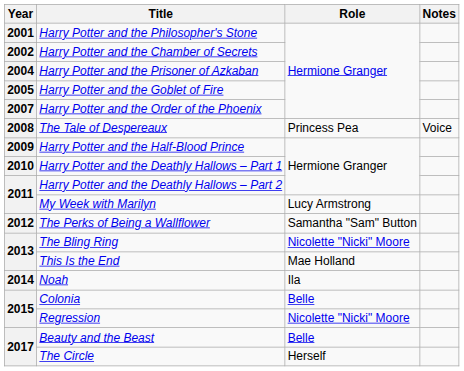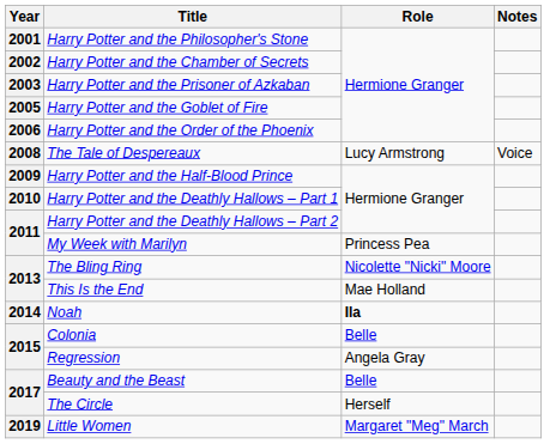Harry Potter and the Prisoner of Azkaban | Year: 2004 -> 2003
Harry Potter and the Order of the Phoenix | Year: 2007 -> 2006
The Tale of Despereaux | Role: Princess Pea -> Lucy Armstrong
My Week with Marilyn | Role: Lucy Armstrong -> Princess Pea
- row: 2012 | The Perks of Being a Wallflower | Samantha "Sam" Button
Noah | Role: normal -> bold
Regression | Role: Nicolette "Nicki" Moore -> Angela Gray
+ row: 2019 | Little Women | Margaret "Meg" March
